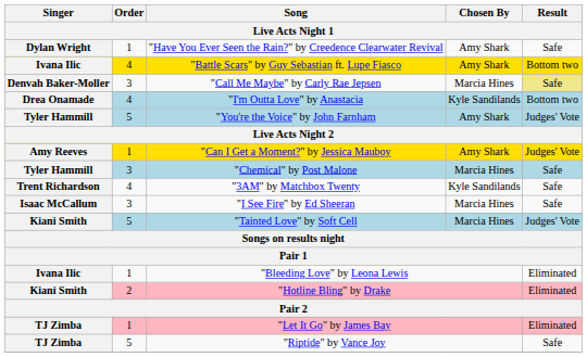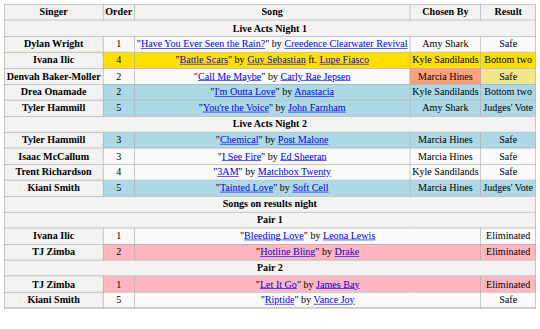"Battle Scars" by Guy Sebastian ft. Lupe Fiasco | Chosen By: Amy Shark -> Kyle Sandilands
"Call Me Maybe" by Carly Rae Jepsen | Order: 3 -> 2
"Call Me Maybe" by Carly Rae Jepsen | Chosen By: no background -> lightsalmon background
"I'm Outta Love" by Anastacia | Order: 4 -> 2
- row: Amy Reeves | 1 | "Can I Get a Moment?" by Jessica Mauboy | Amy Shark | Judges' Vote
rows swapped: "I See Fire" by Ed Sheeran <-> "3AM" by Matchbox Twenty
"Hotline Bling" by Drake | Singer: Kiani Smith -> TJ Zimba
"Riptide" by Vance Joy | Singer: TJ Zimba -> Kiani Smith
